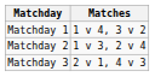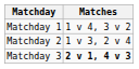Matchday 3 | Matches: normal -> bold
